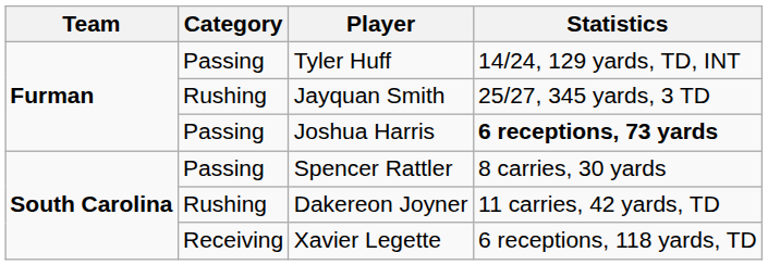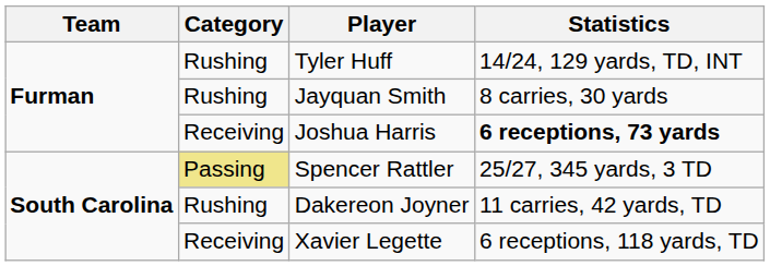Tyler Huff | Category: Passing -> Rushing
Jayquan Smith | Statistics: 25/27, 345 yards, 3 TD -> 8 carries, 30 yards
Joshua Harris | Category: Passing -> Receiving
Spencer Rattler | Category: no background -> khaki background
Spencer Rattler | Statistics: 8 carries, 30 yards -> 25/27, 345 yards, 3 TD
